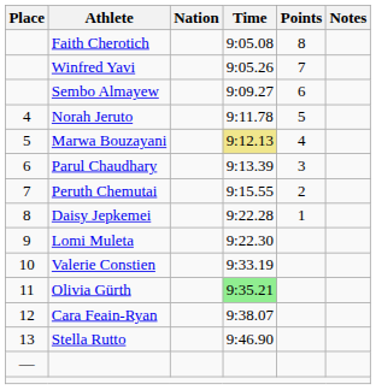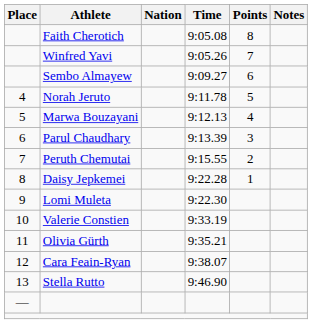Marwa Bouzayani | Time: khaki background -> no background
Olivia Gürth | Time: lightgreen background -> no background
